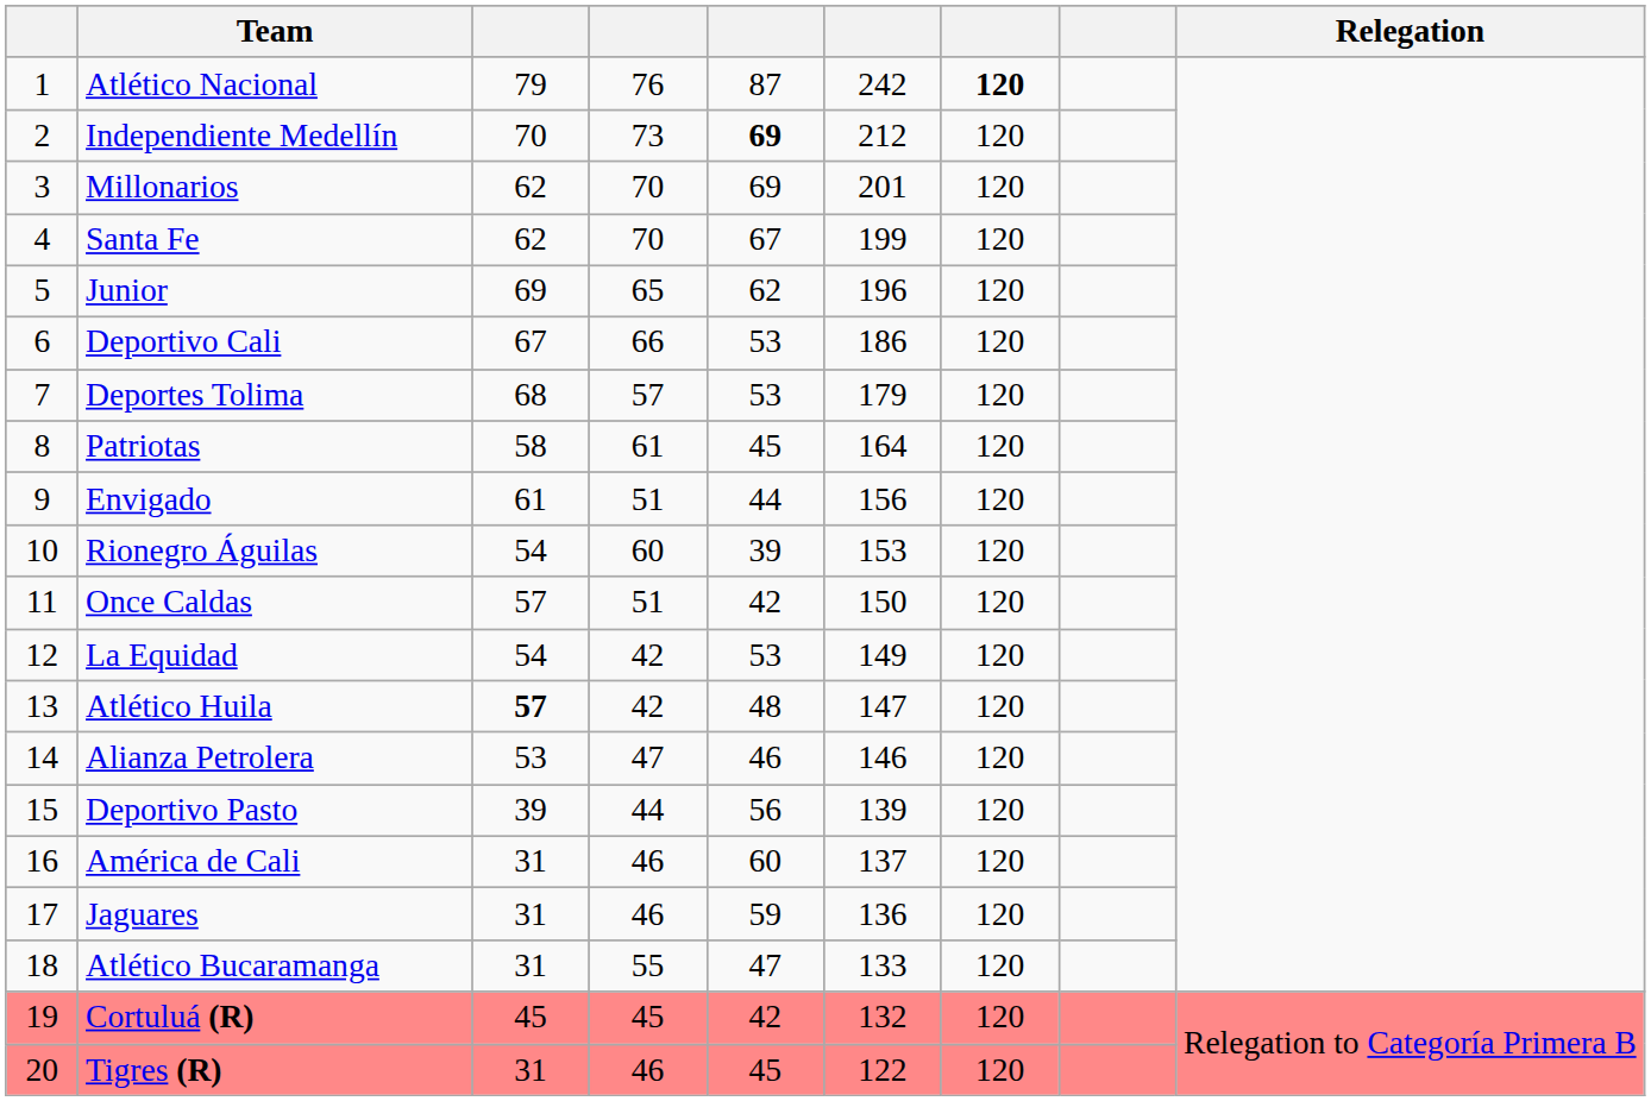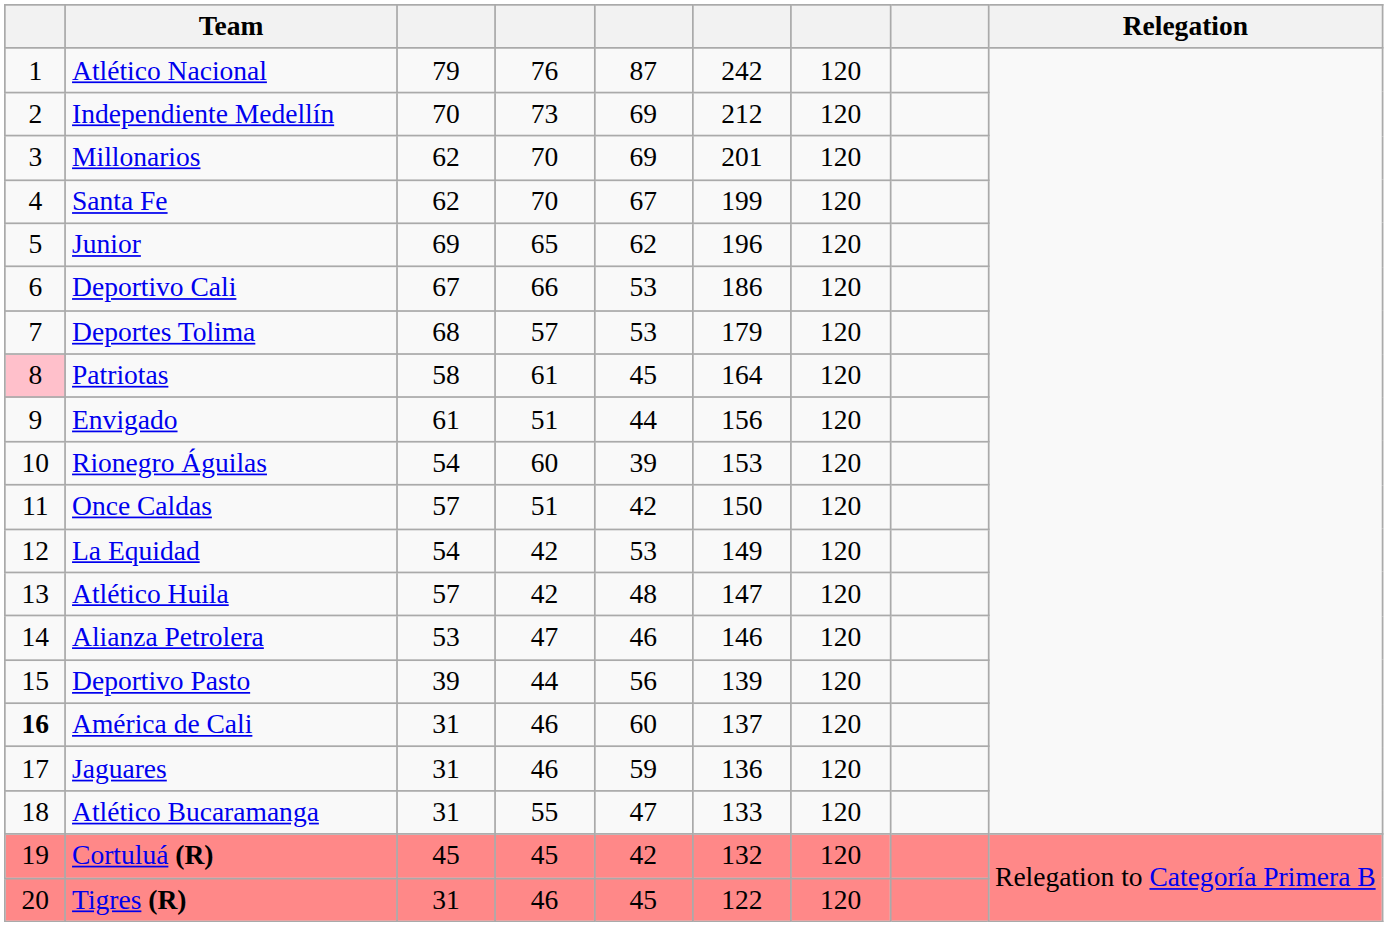Atlético Nacional | column 7: bold -> normal
Independiente Medellín | column 5: bold -> normal
Patriotas | column 1: no background -> pink background
Atlético Huila | column 3: bold -> normal
América de Cali | column 1: normal -> bold
